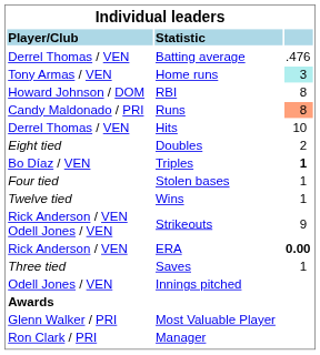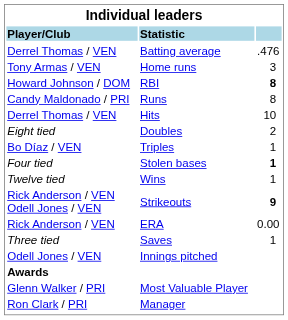Home runs | column 3: paleturquoise background -> no background
RBI | column 3: normal -> bold
Runs | column 3: lightsalmon background -> no background
Triples | column 3: bold -> normal
Stolen bases | column 3: normal -> bold
Strikeouts | column 3: normal -> bold
ERA | column 3: bold -> normal
